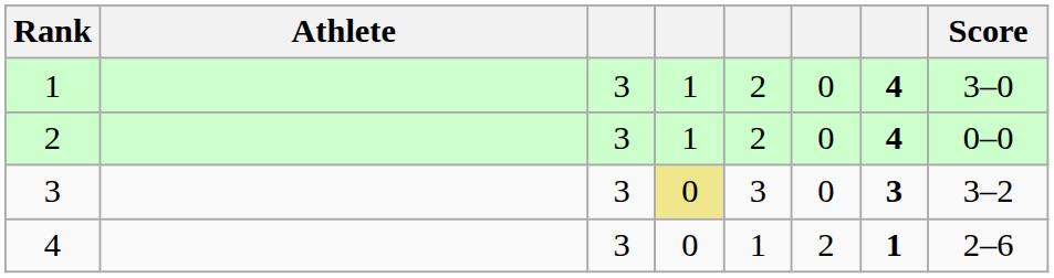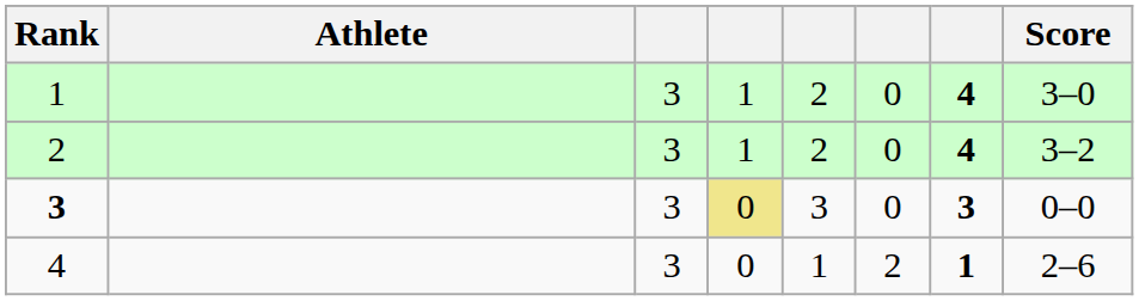row 3 | Score: 0–0 -> 3–2
row 4 | Rank: normal -> bold
row 4 | Score: 3–2 -> 0–0
